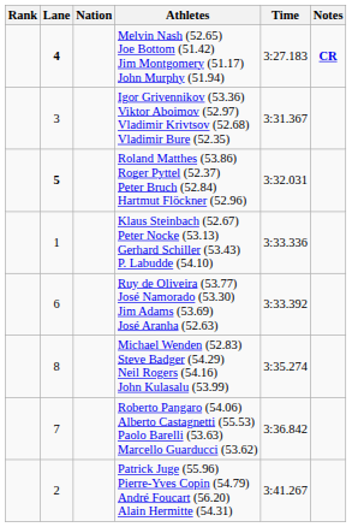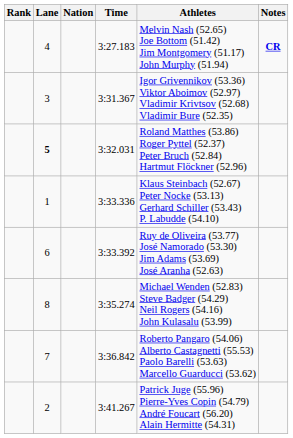columns swapped: Athletes <-> Time
row 2 | Lane: bold -> normal
